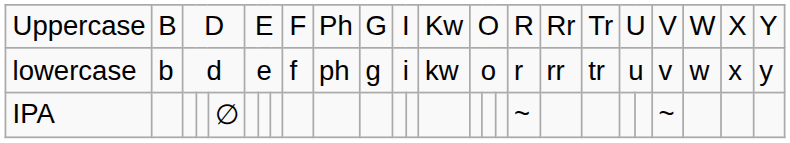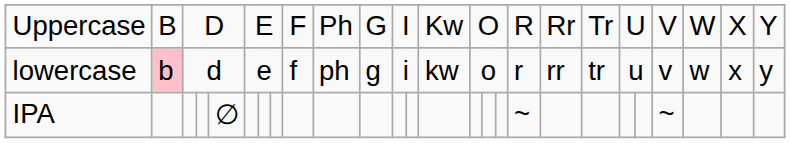lowercase | column 2: no background -> pink background
